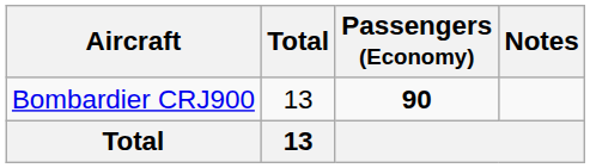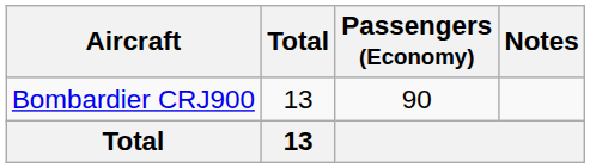Bombardier CRJ900 | Passengers (Economy): bold -> normal
